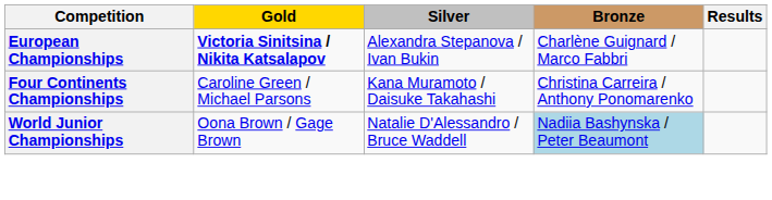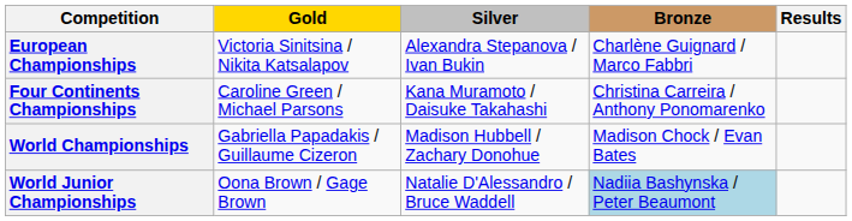European Championships | Gold: bold -> normal
+ row: World Championships | Gabriella Papadakis / Guillaume Cizeron | Madison Hubbell / Zachary Donohue | Madison Chock / Evan Bates
